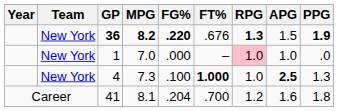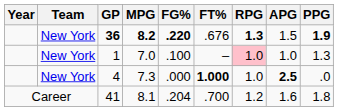1 | FG%: .000 -> .100
1 | PPG: .0 -> 1.3
4 | FG%: .100 -> .000
4 | PPG: 1.3 -> .0
